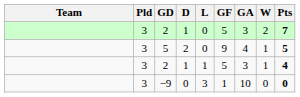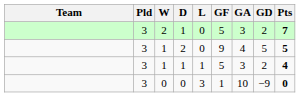columns swapped: W <-> GD
